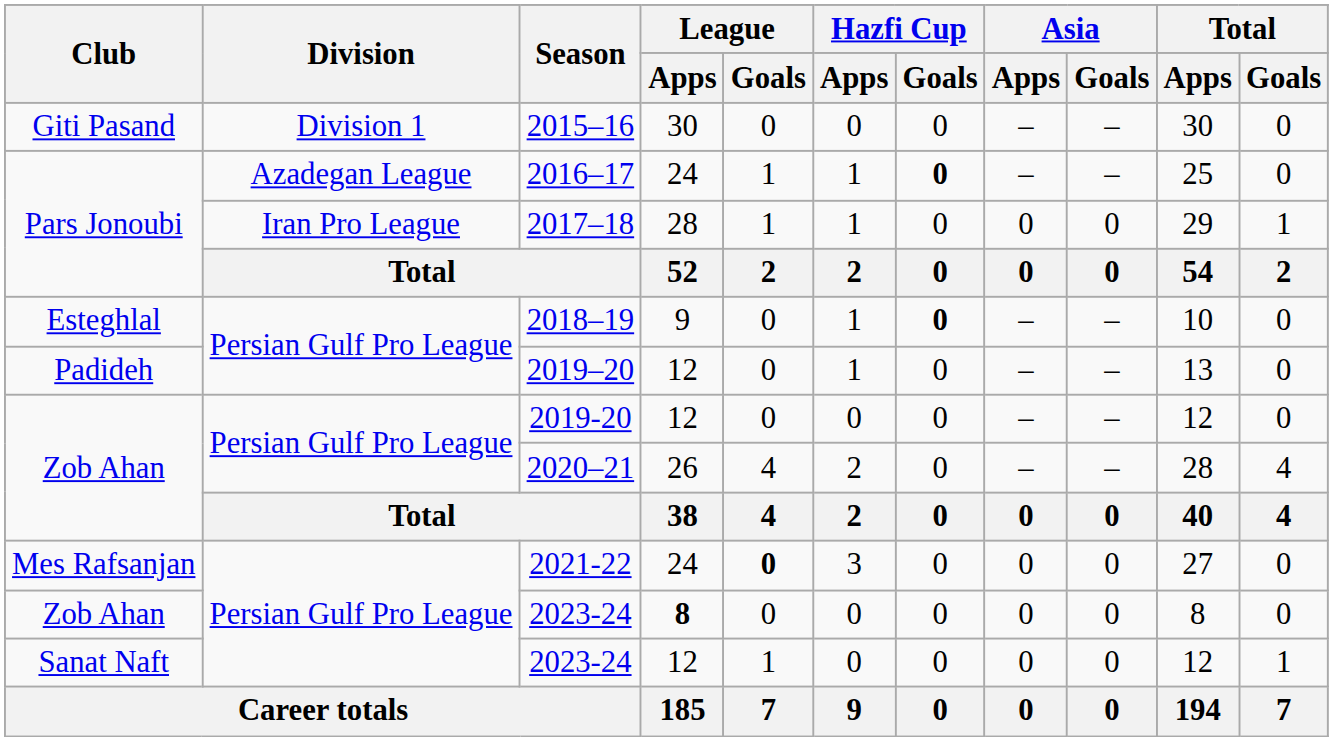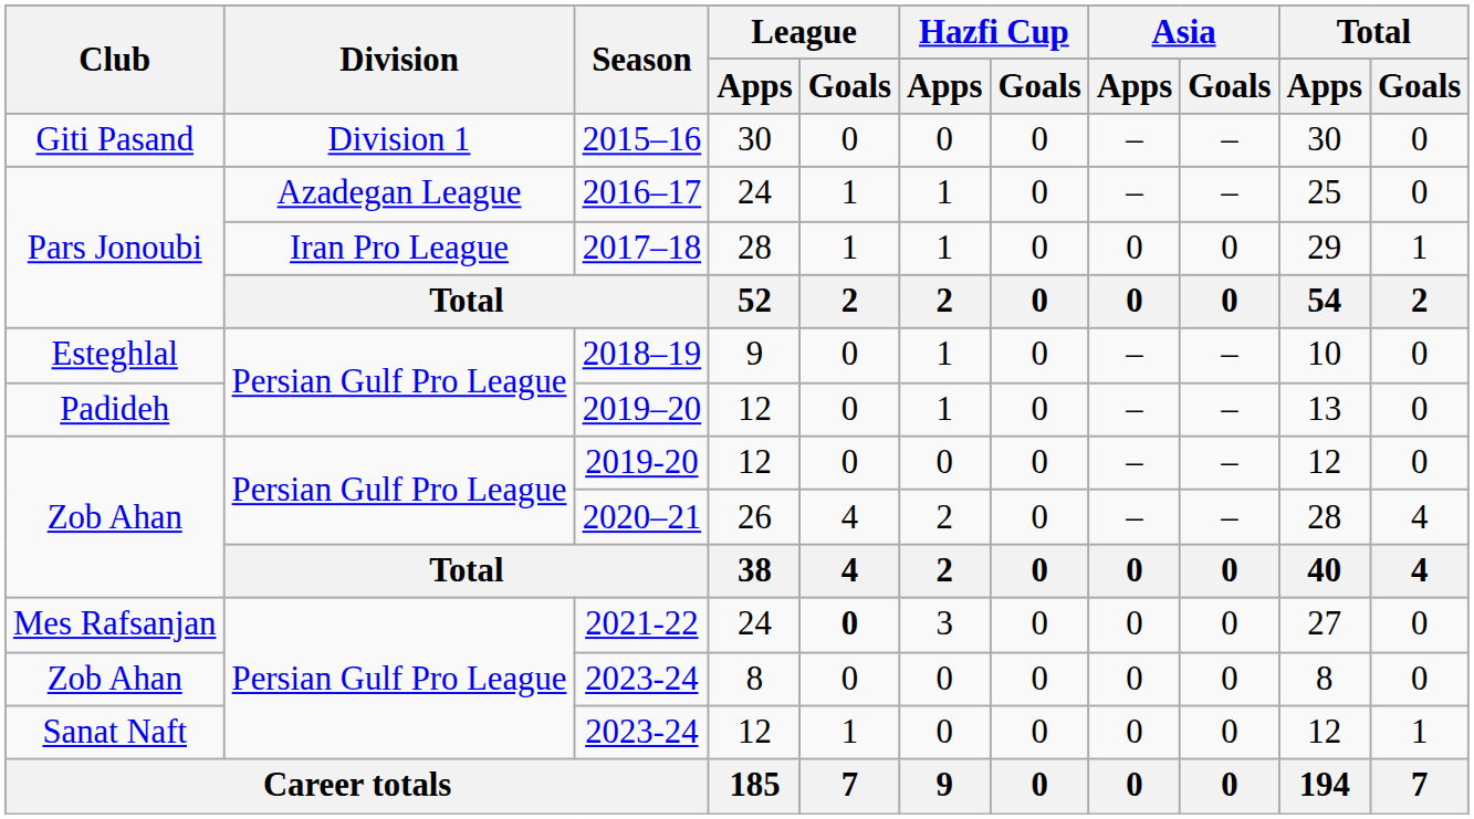2016–17 | Hazfi Cup / Goals: bold -> normal
2018–19 | Hazfi Cup / Goals: bold -> normal
Zob Ahan / 2023-24 | League / Apps: bold -> normal
